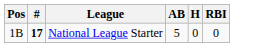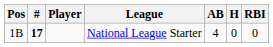+ column: Player
National League Starter | AB: 5 -> 4
